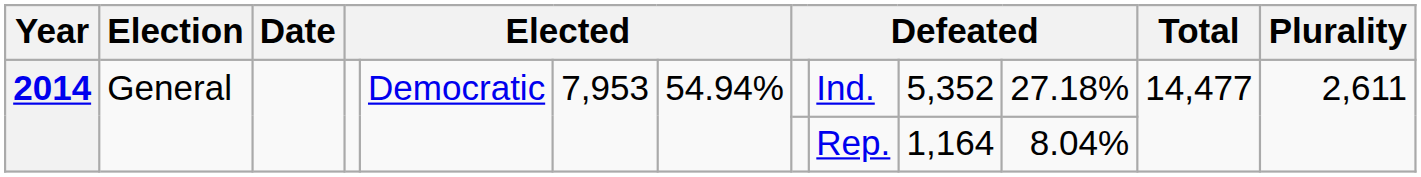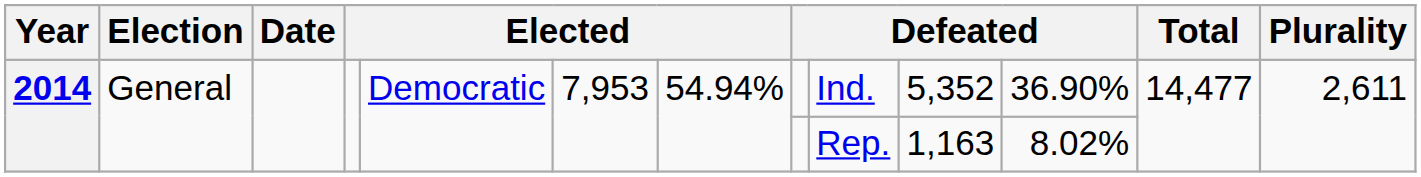row 2 | column 11: 27.18% -> 36.90%
row 3 | column 10: 1,164 -> 1,163
row 3 | column 11: 8.04% -> 8.02%
